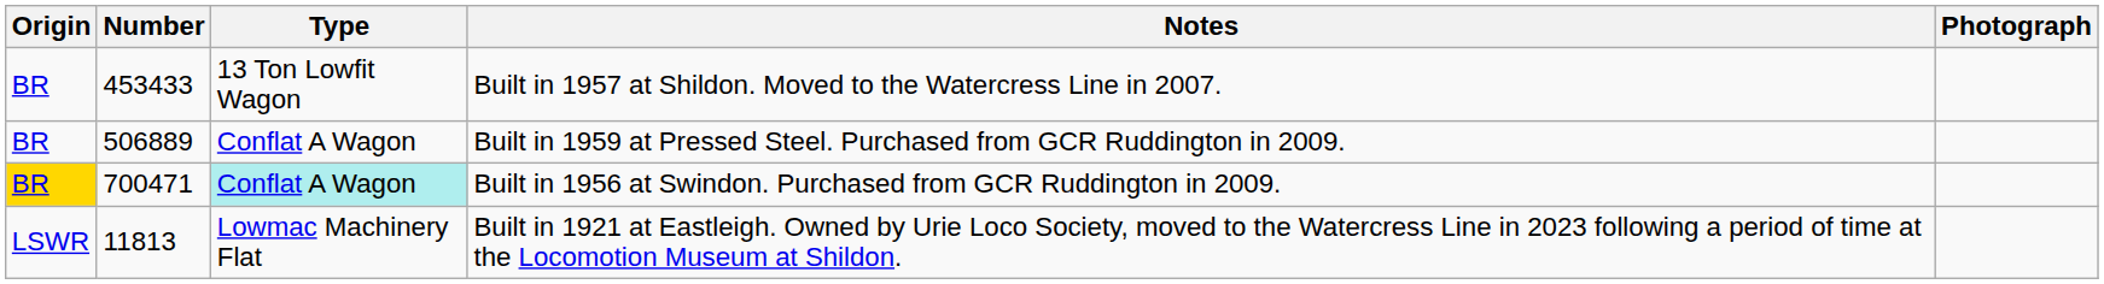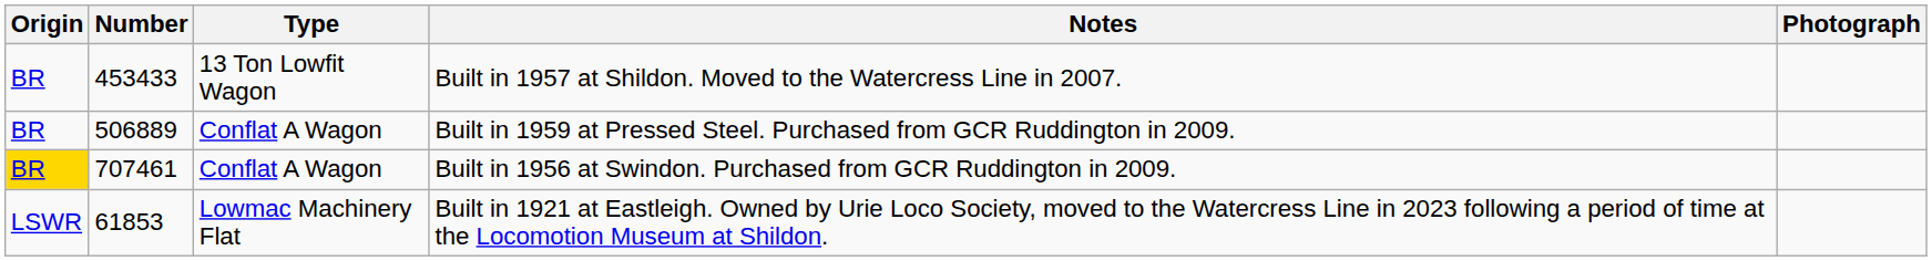row 4 | Number: 700471 -> 707461
row 4 | Type: paleturquoise background -> no background
row 5 | Number: 11813 -> 61853
